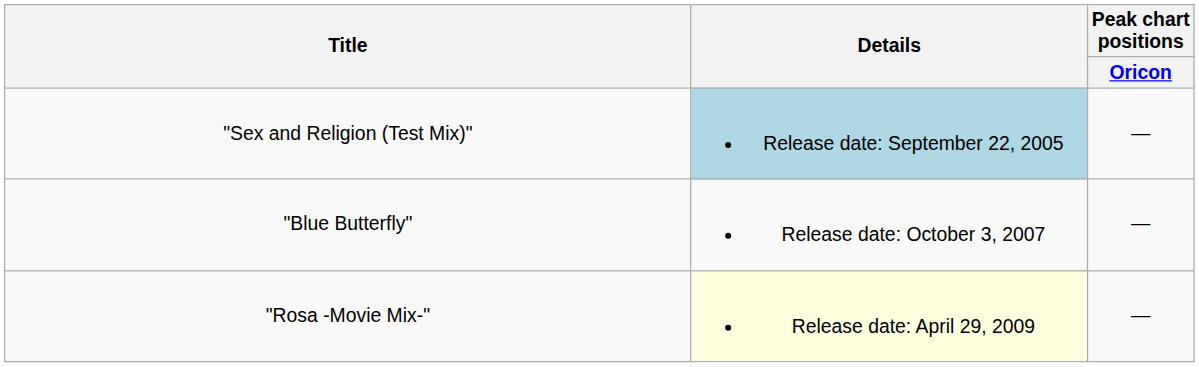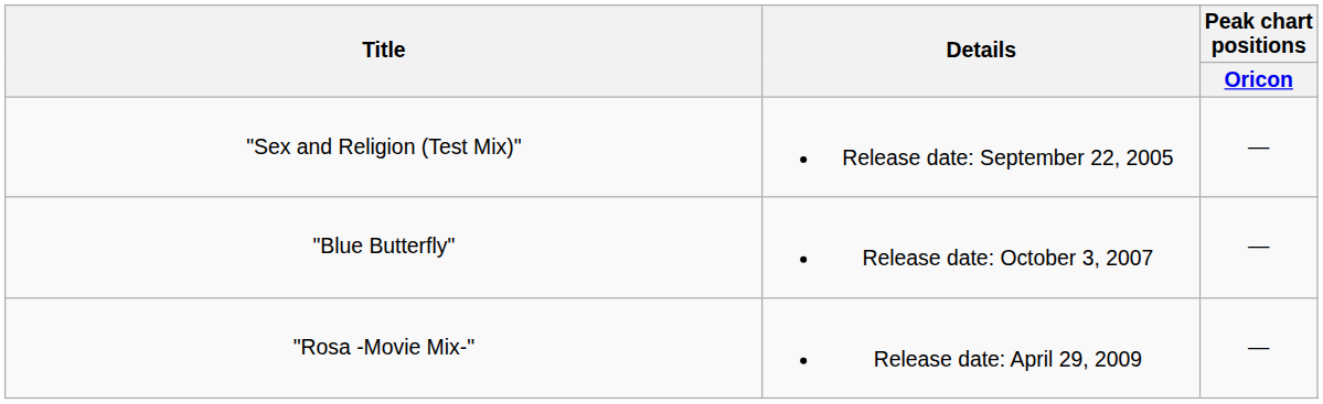"Sex and Religion (Test Mix)" | Details: lightblue background -> no background
"Rosa -Movie Mix-" | Details: lightyellow background -> no background
